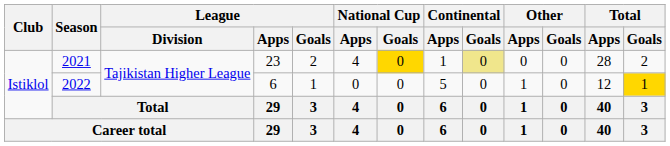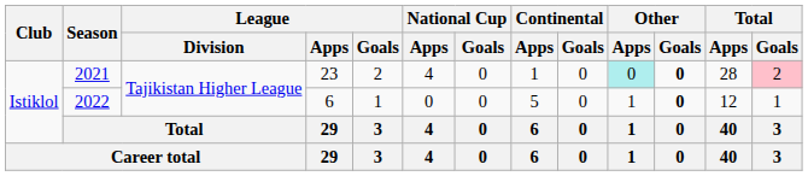2021 | National Cup / Goals: gold background -> no background
2021 | Continental / Goals: khaki background -> no background
2021 | Other / Apps: no background -> paleturquoise background
2021 | Other / Goals: normal -> bold
2021 | Total / Goals: no background -> pink background
2022 | Other / Goals: normal -> bold
2022 | Total / Goals: gold background -> no background
